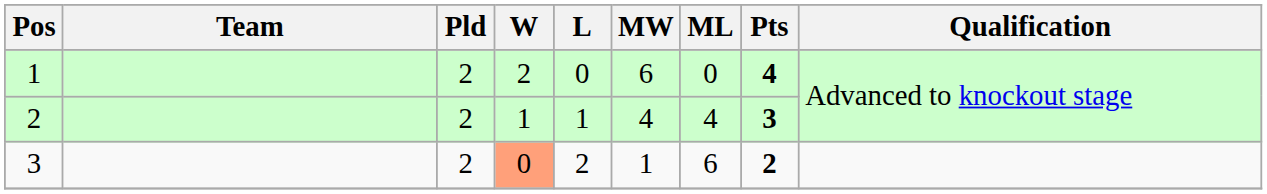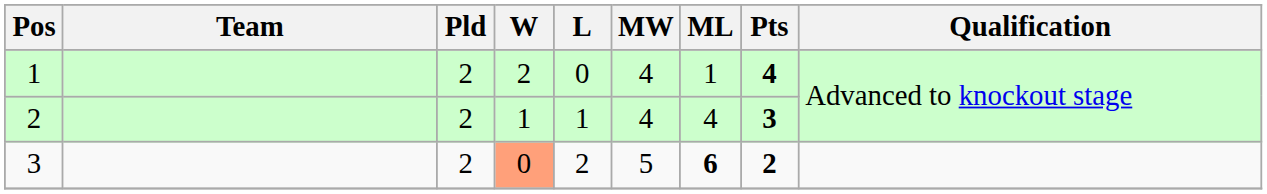row 2 | MW: 6 -> 4
row 2 | ML: 0 -> 1
row 4 | MW: 1 -> 5
row 4 | ML: normal -> bold
